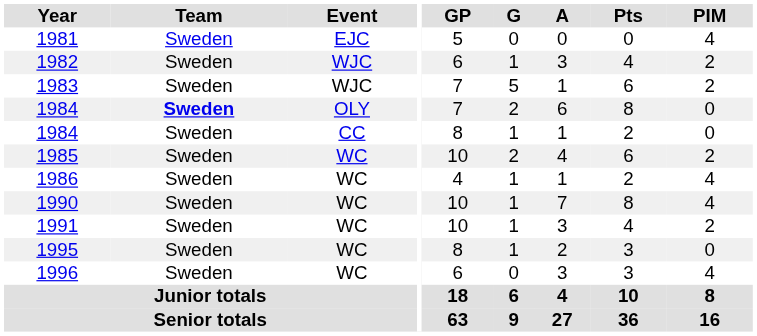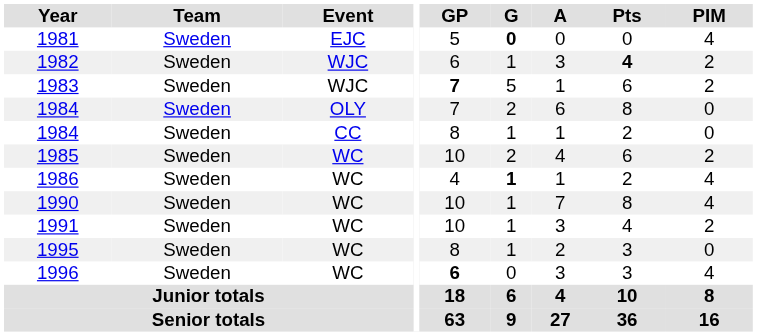1981 | G: normal -> bold
1982 | Pts: normal -> bold
1983 | GP: normal -> bold
1984 / OLY | Team: bold -> normal
1986 | G: normal -> bold
1996 | GP: normal -> bold
